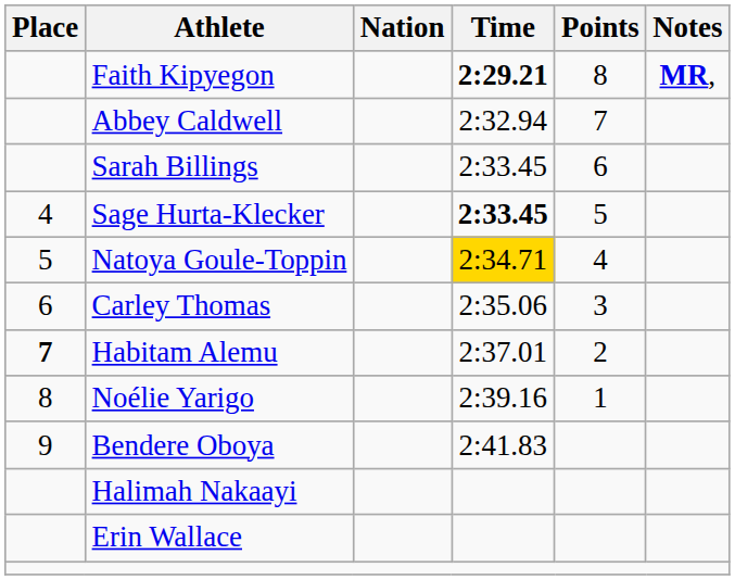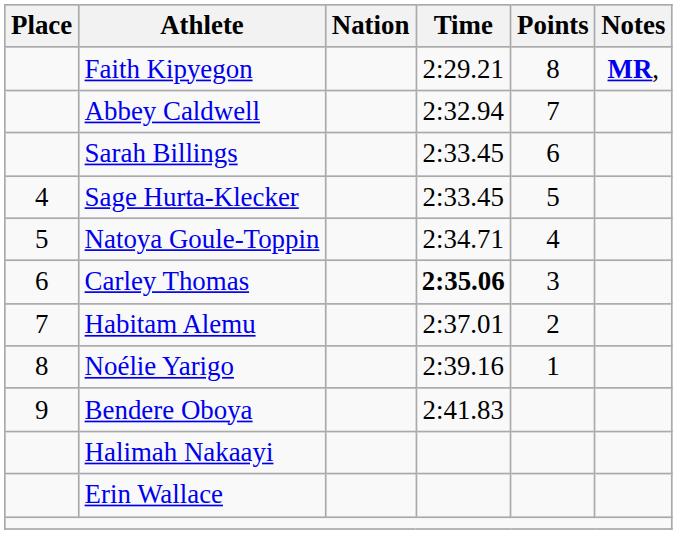Faith Kipyegon | Time: bold -> normal
Sage Hurta-Klecker | Time: bold -> normal
Natoya Goule-Toppin | Time: gold background -> no background
Carley Thomas | Time: normal -> bold
Habitam Alemu | Place: bold -> normal
